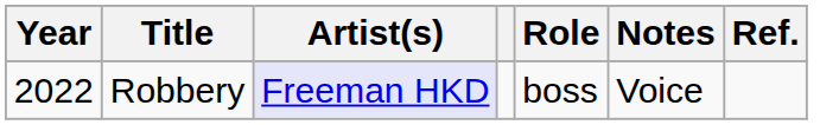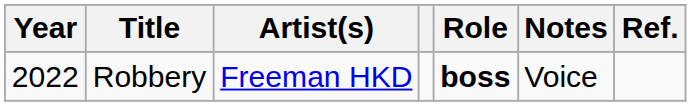Robbery | Artist(s): lavender background -> no background
Robbery | Role: normal -> bold
